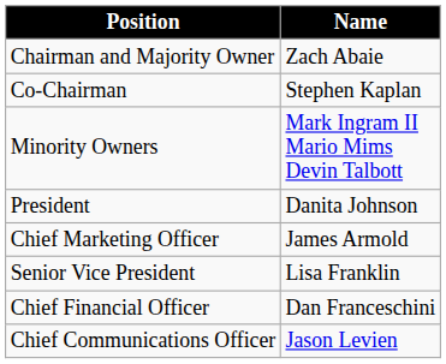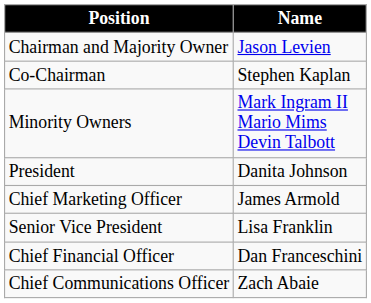Chairman and Majority Owner | Name: Zach Abaie -> Jason Levien
Chief Communications Officer | Name: Jason Levien -> Zach Abaie
